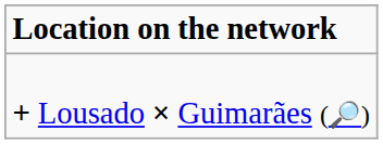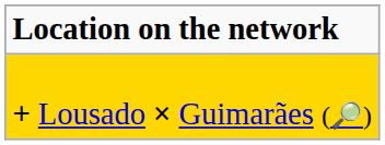row 2 | column 1: no background -> gold background
